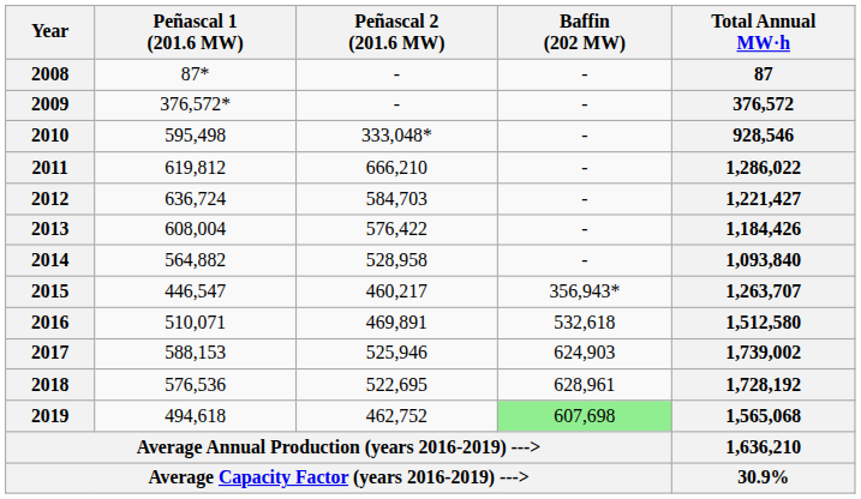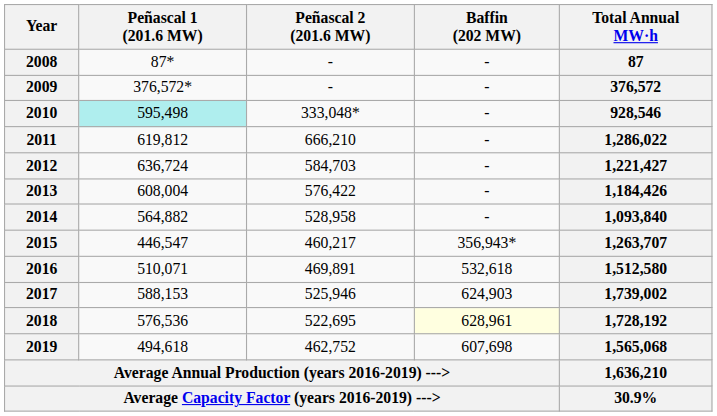2010 | Peñascal 1 (201.6 MW): no background -> paleturquoise background
2018 | Baffin (202 MW): no background -> lightyellow background
2019 | Baffin (202 MW): lightgreen background -> no background
